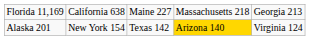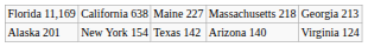Alaska 201 | column 4: gold background -> no background
